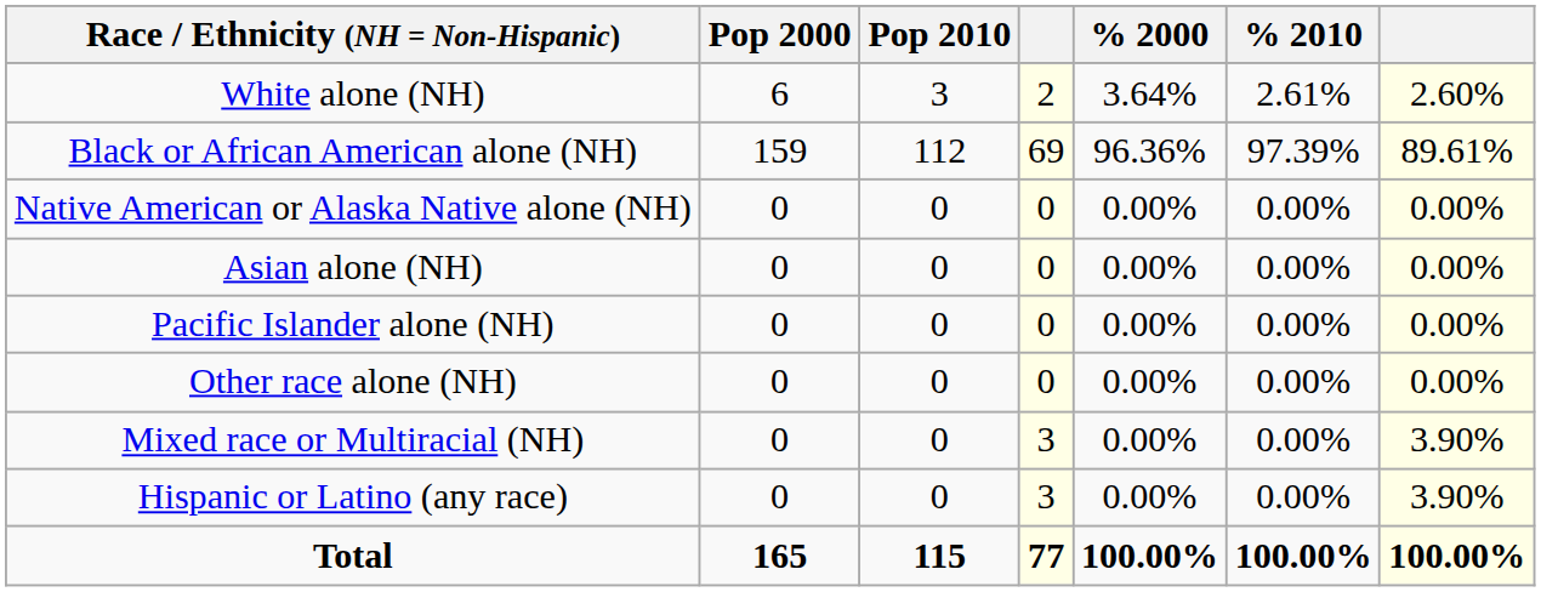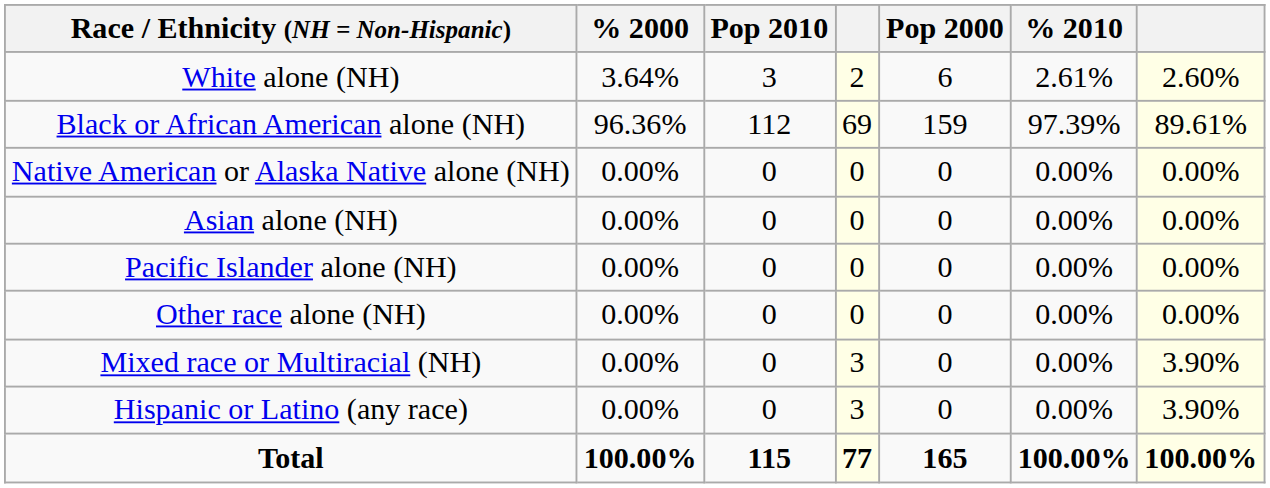columns swapped: Pop 2000 <-> % 2000
